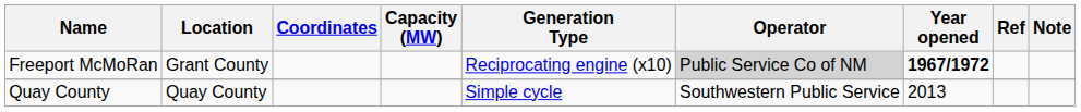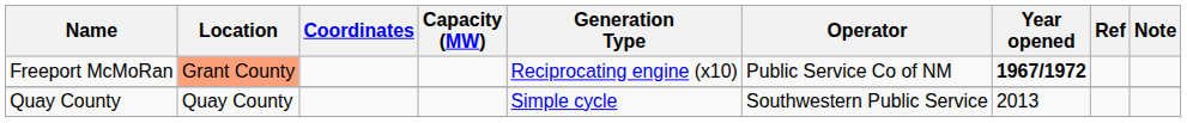Freeport McMoRan | Location: no background -> lightsalmon background
Freeport McMoRan | Operator: lightgrey background -> no background
